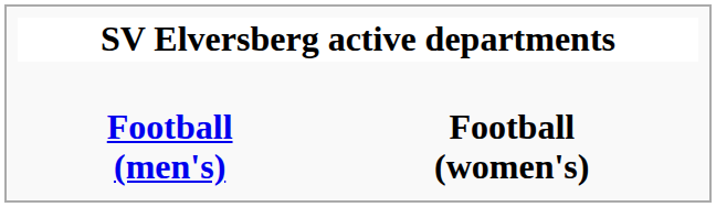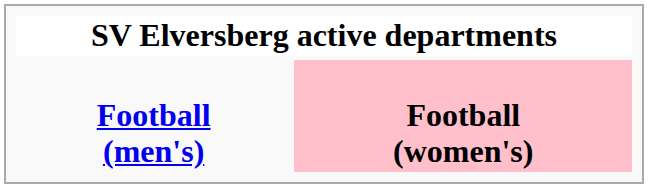Football (men's) | column 2: no background -> pink background
